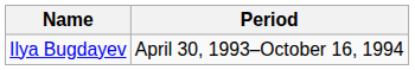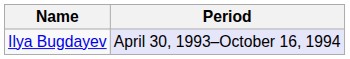Ilya Bugdayev | Period: no background -> lavender background
